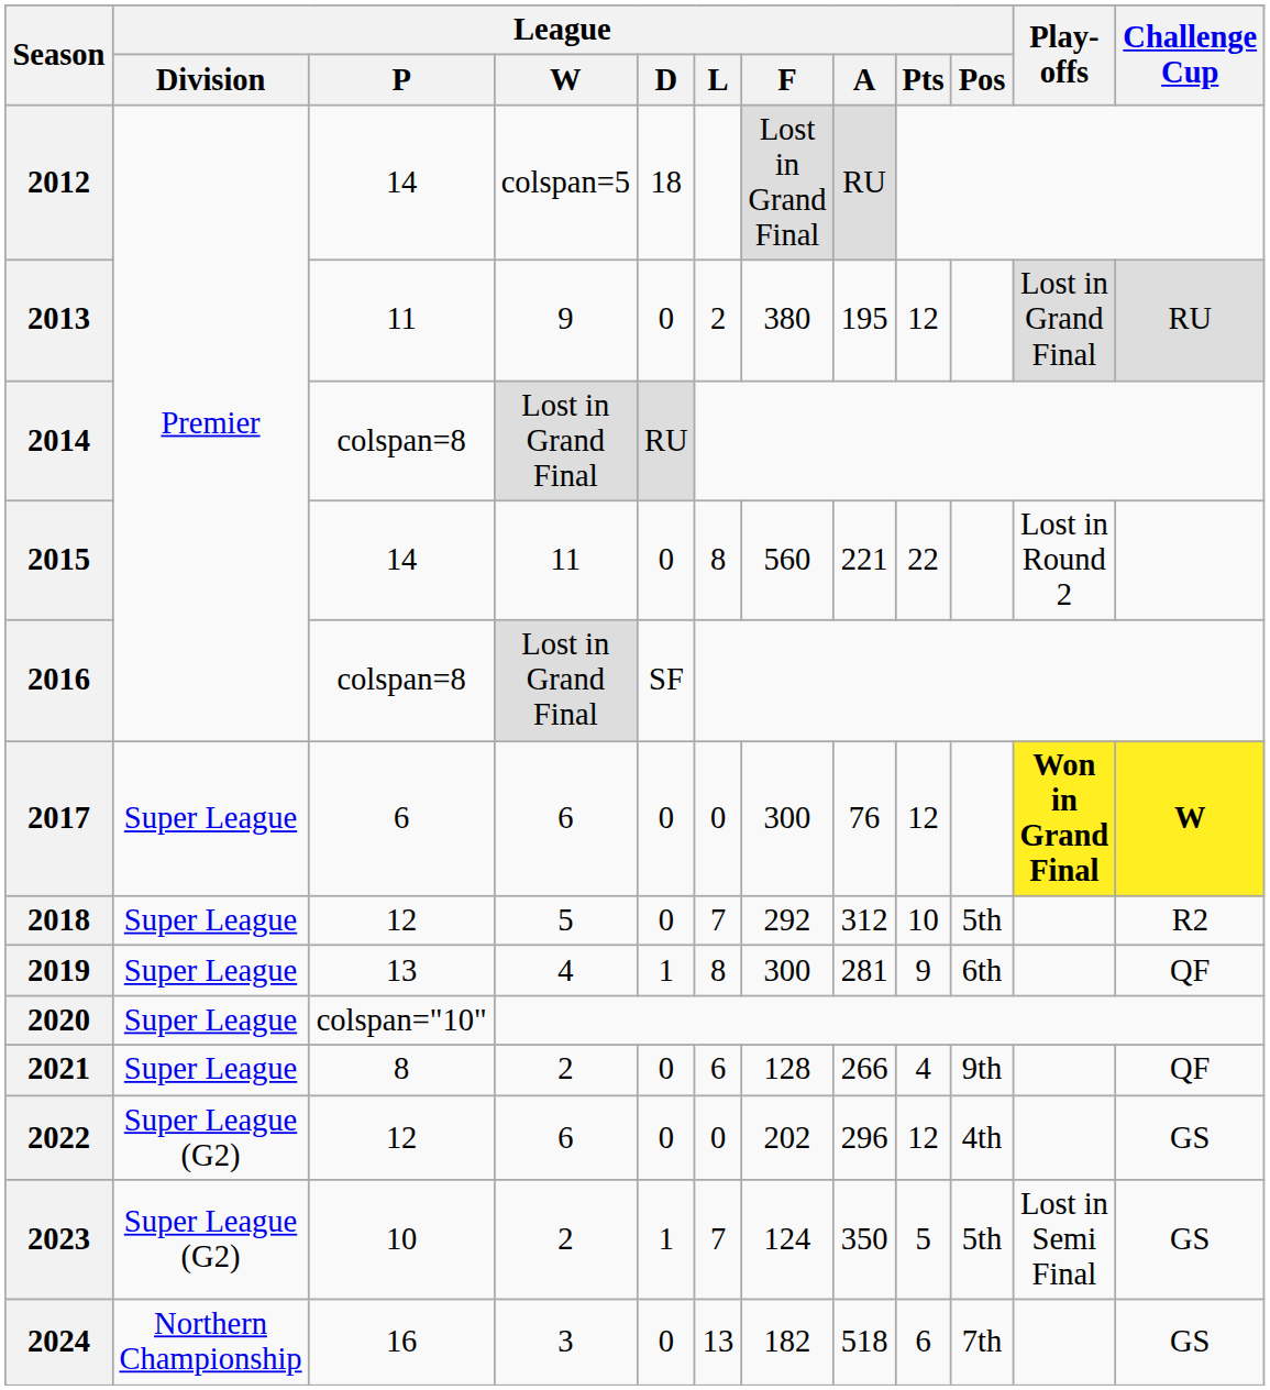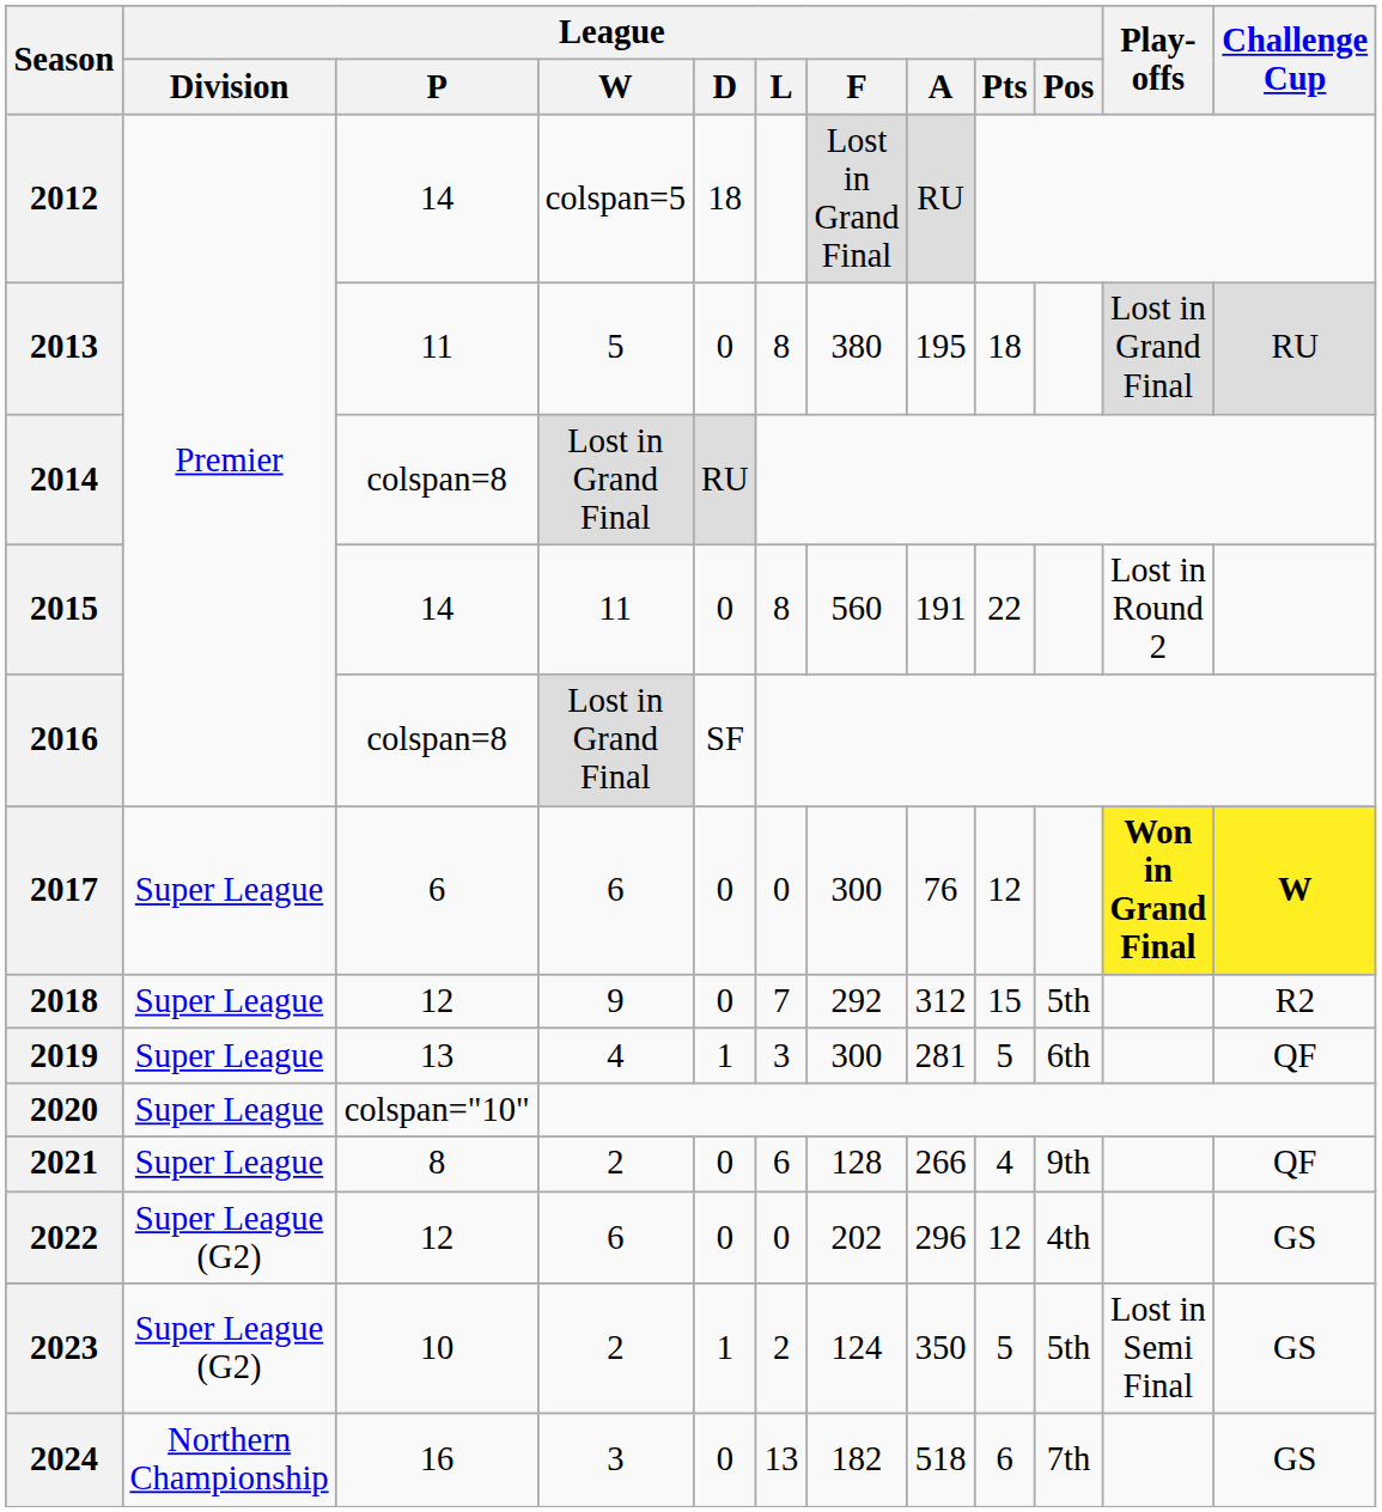2013 | League / W: 9 -> 5
2013 | League / L: 2 -> 8
2013 | League / Pts: 12 -> 18
2015 | League / A: 221 -> 191
2018 | League / W: 5 -> 9
2018 | League / Pts: 10 -> 15
2019 | League / L: 8 -> 3
2019 | League / Pts: 9 -> 5
2023 | League / L: 7 -> 2
